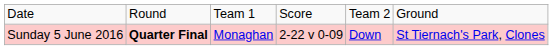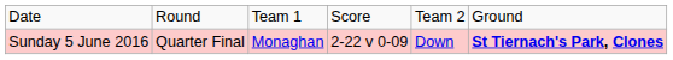Sunday 5 June 2016 | column 2: bold -> normal
Sunday 5 June 2016 | column 6: normal -> bold
